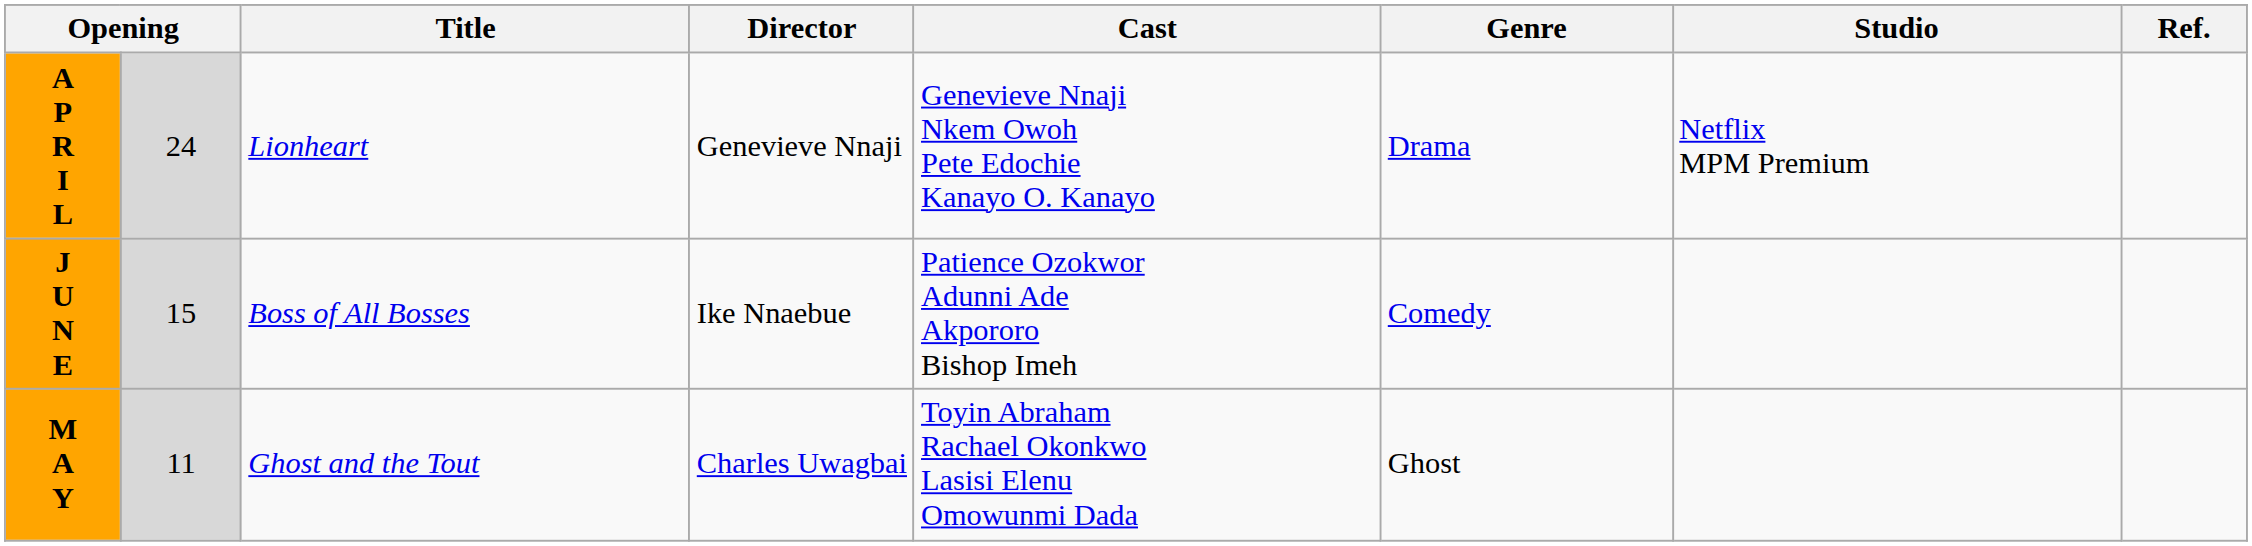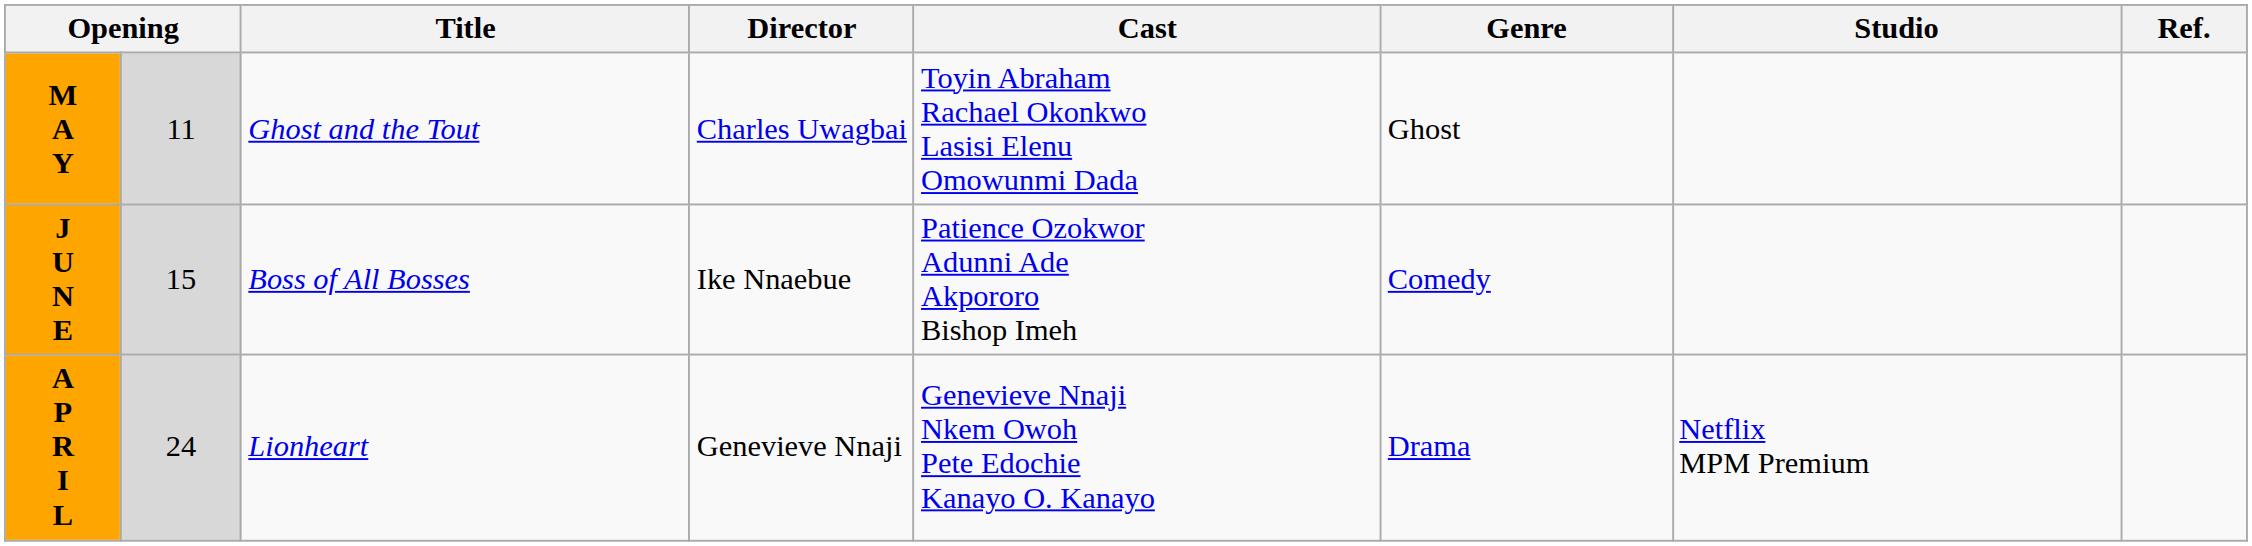rows swapped: A P R I L <-> M A Y
